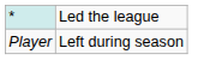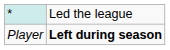Player | column 2: normal -> bold
